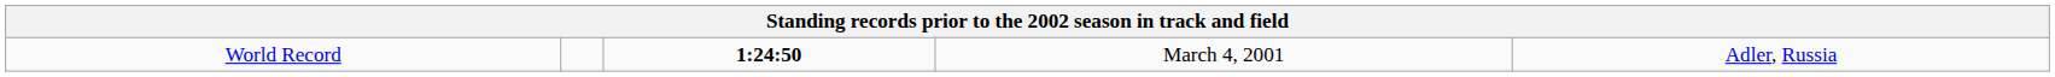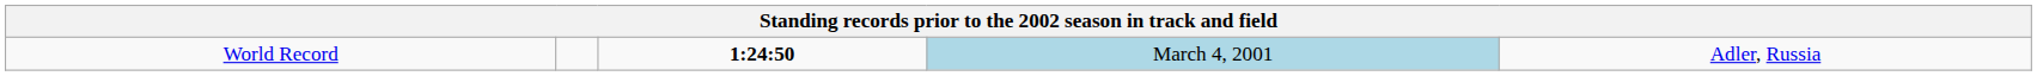World Record | column 4: no background -> lightblue background
